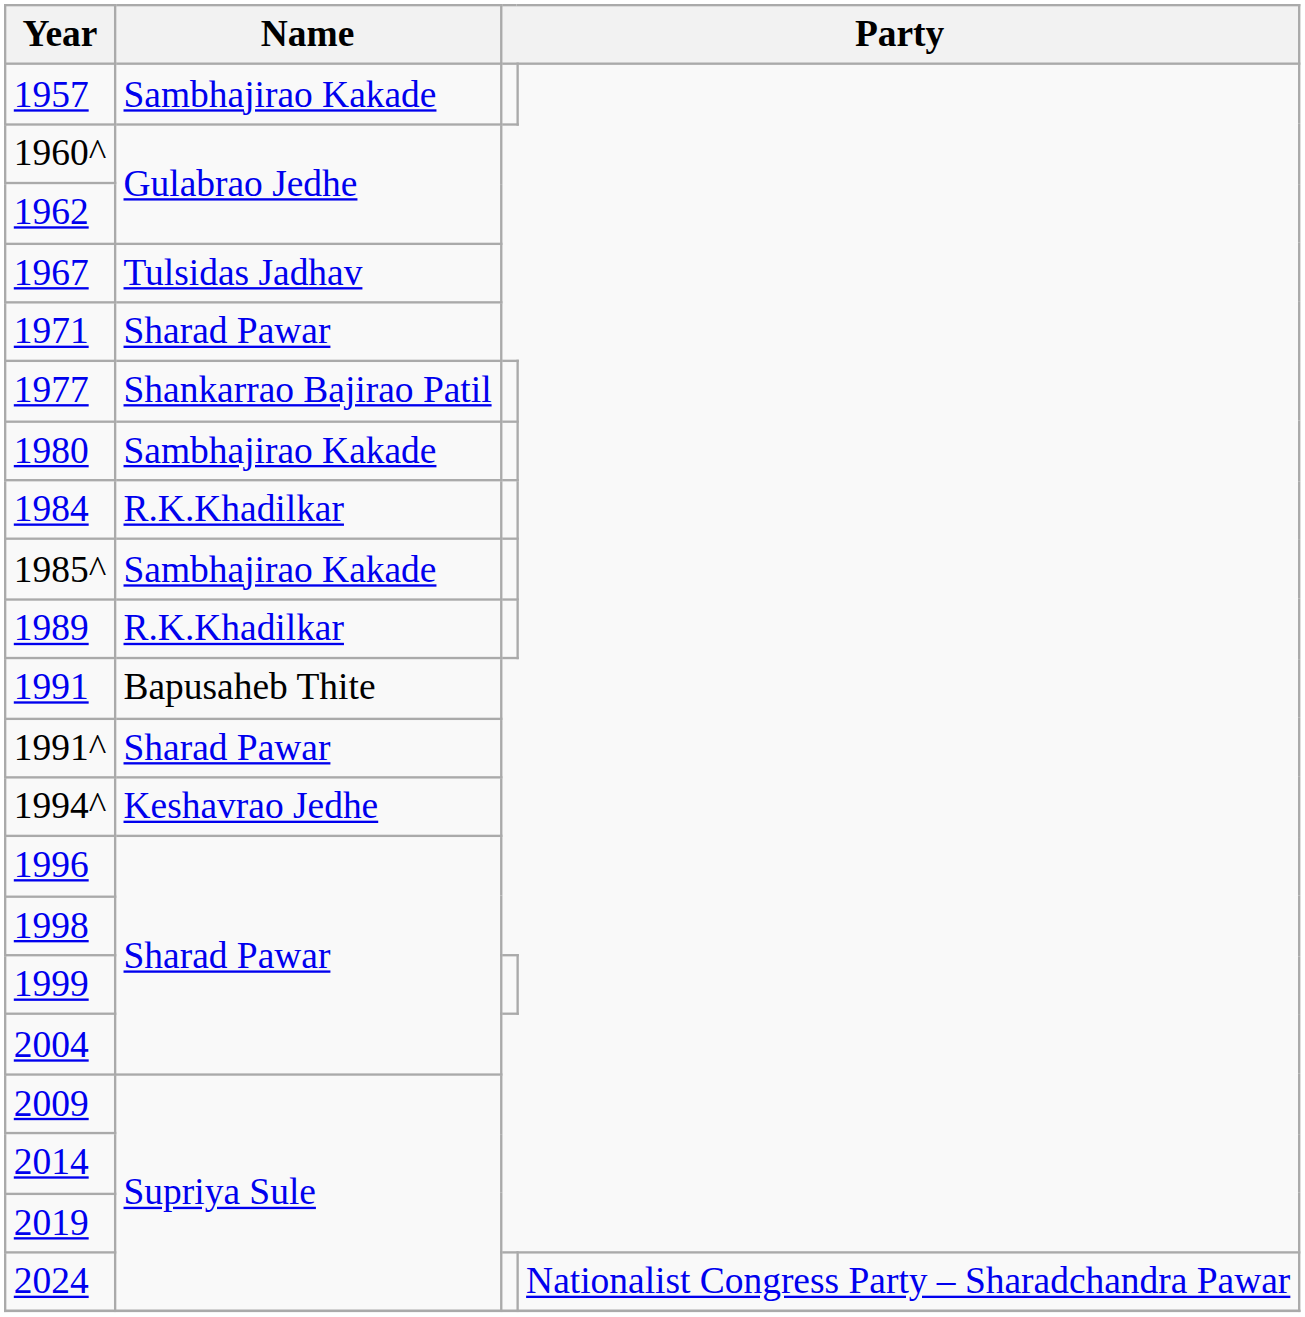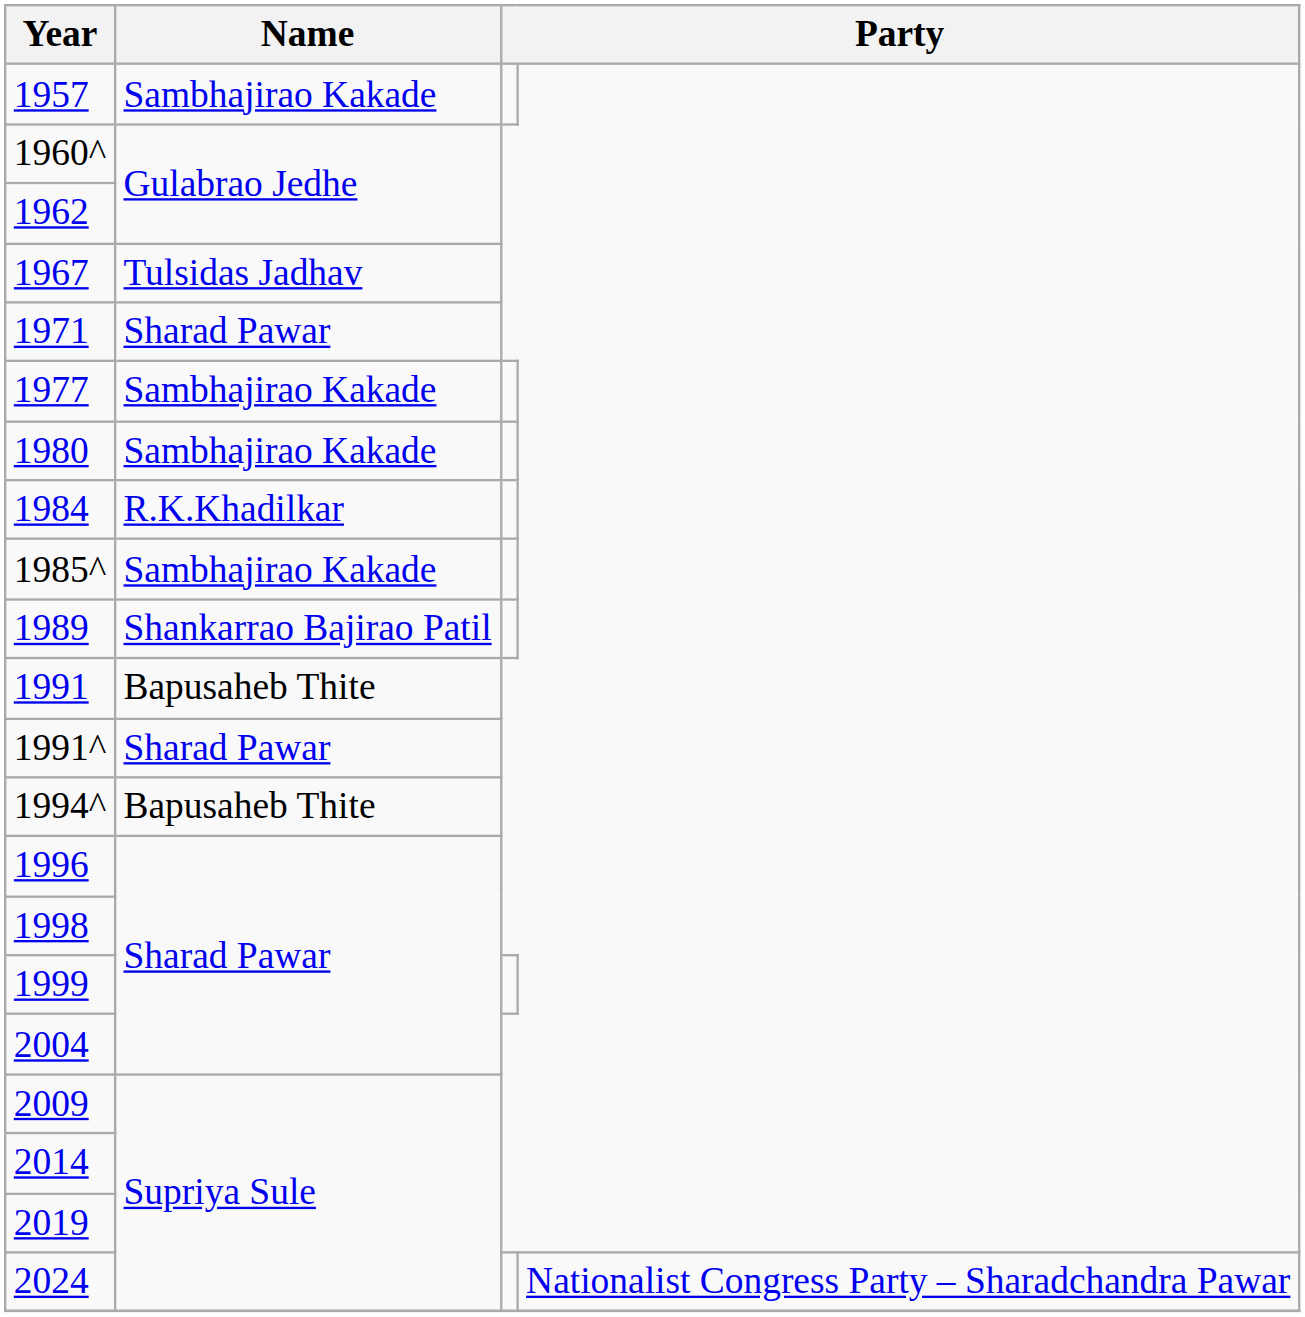1977 | Name: Shankarrao Bajirao Patil -> Sambhajirao Kakade
1989 | Name: R.K.Khadilkar -> Shankarrao Bajirao Patil
1994^ | Name: Keshavrao Jedhe -> Bapusaheb Thite
